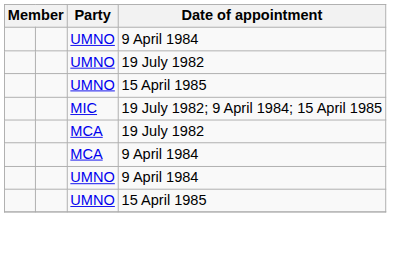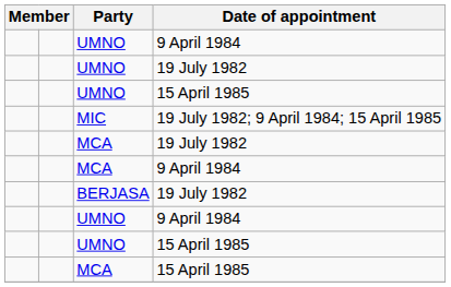+ row: BERJASA | 19 July 1982
+ row: MCA | 15 April 1985
